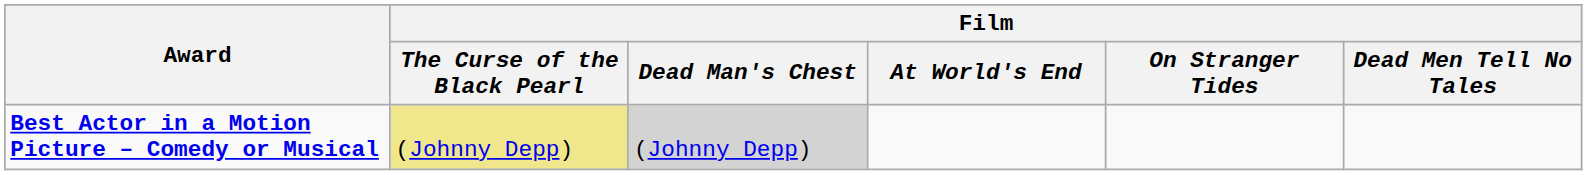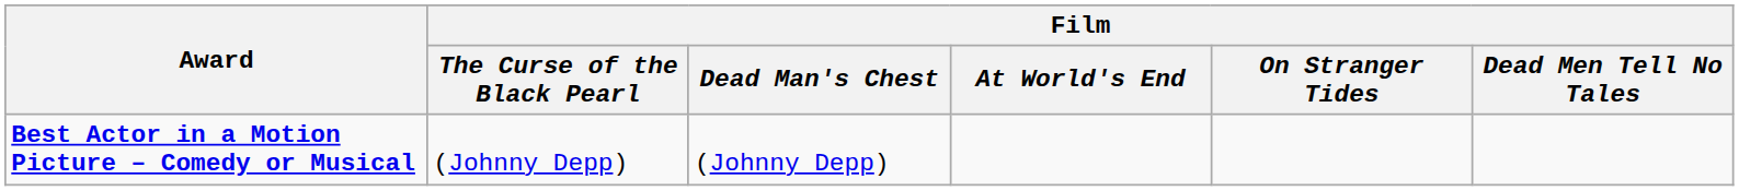Best Actor in a Motion Picture – Comedy or Musical | Film / The Curse of the Black Pearl: khaki background -> no background
Best Actor in a Motion Picture – Comedy or Musical | Film / Dead Man's Chest: lightgrey background -> no background
